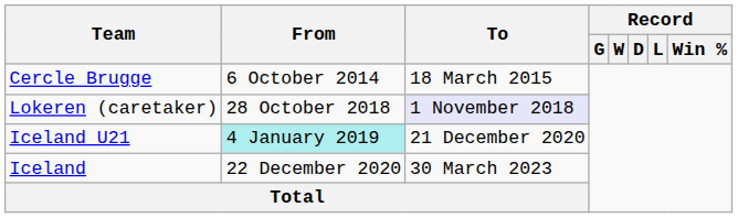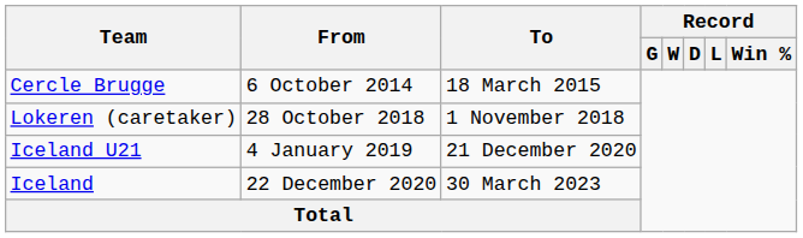Lokeren (caretaker) | To: lavender background -> no background
Iceland U21 | From: paleturquoise background -> no background
